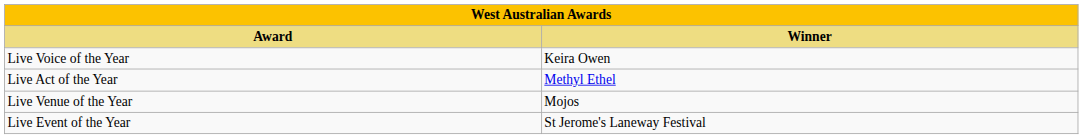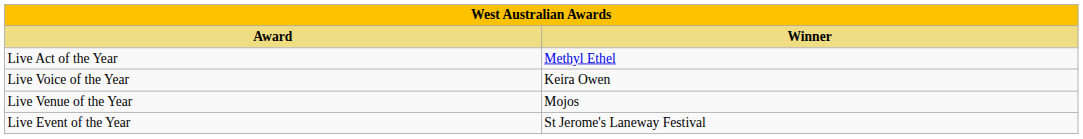rows swapped: Live Act of the Year <-> Live Voice of the Year
